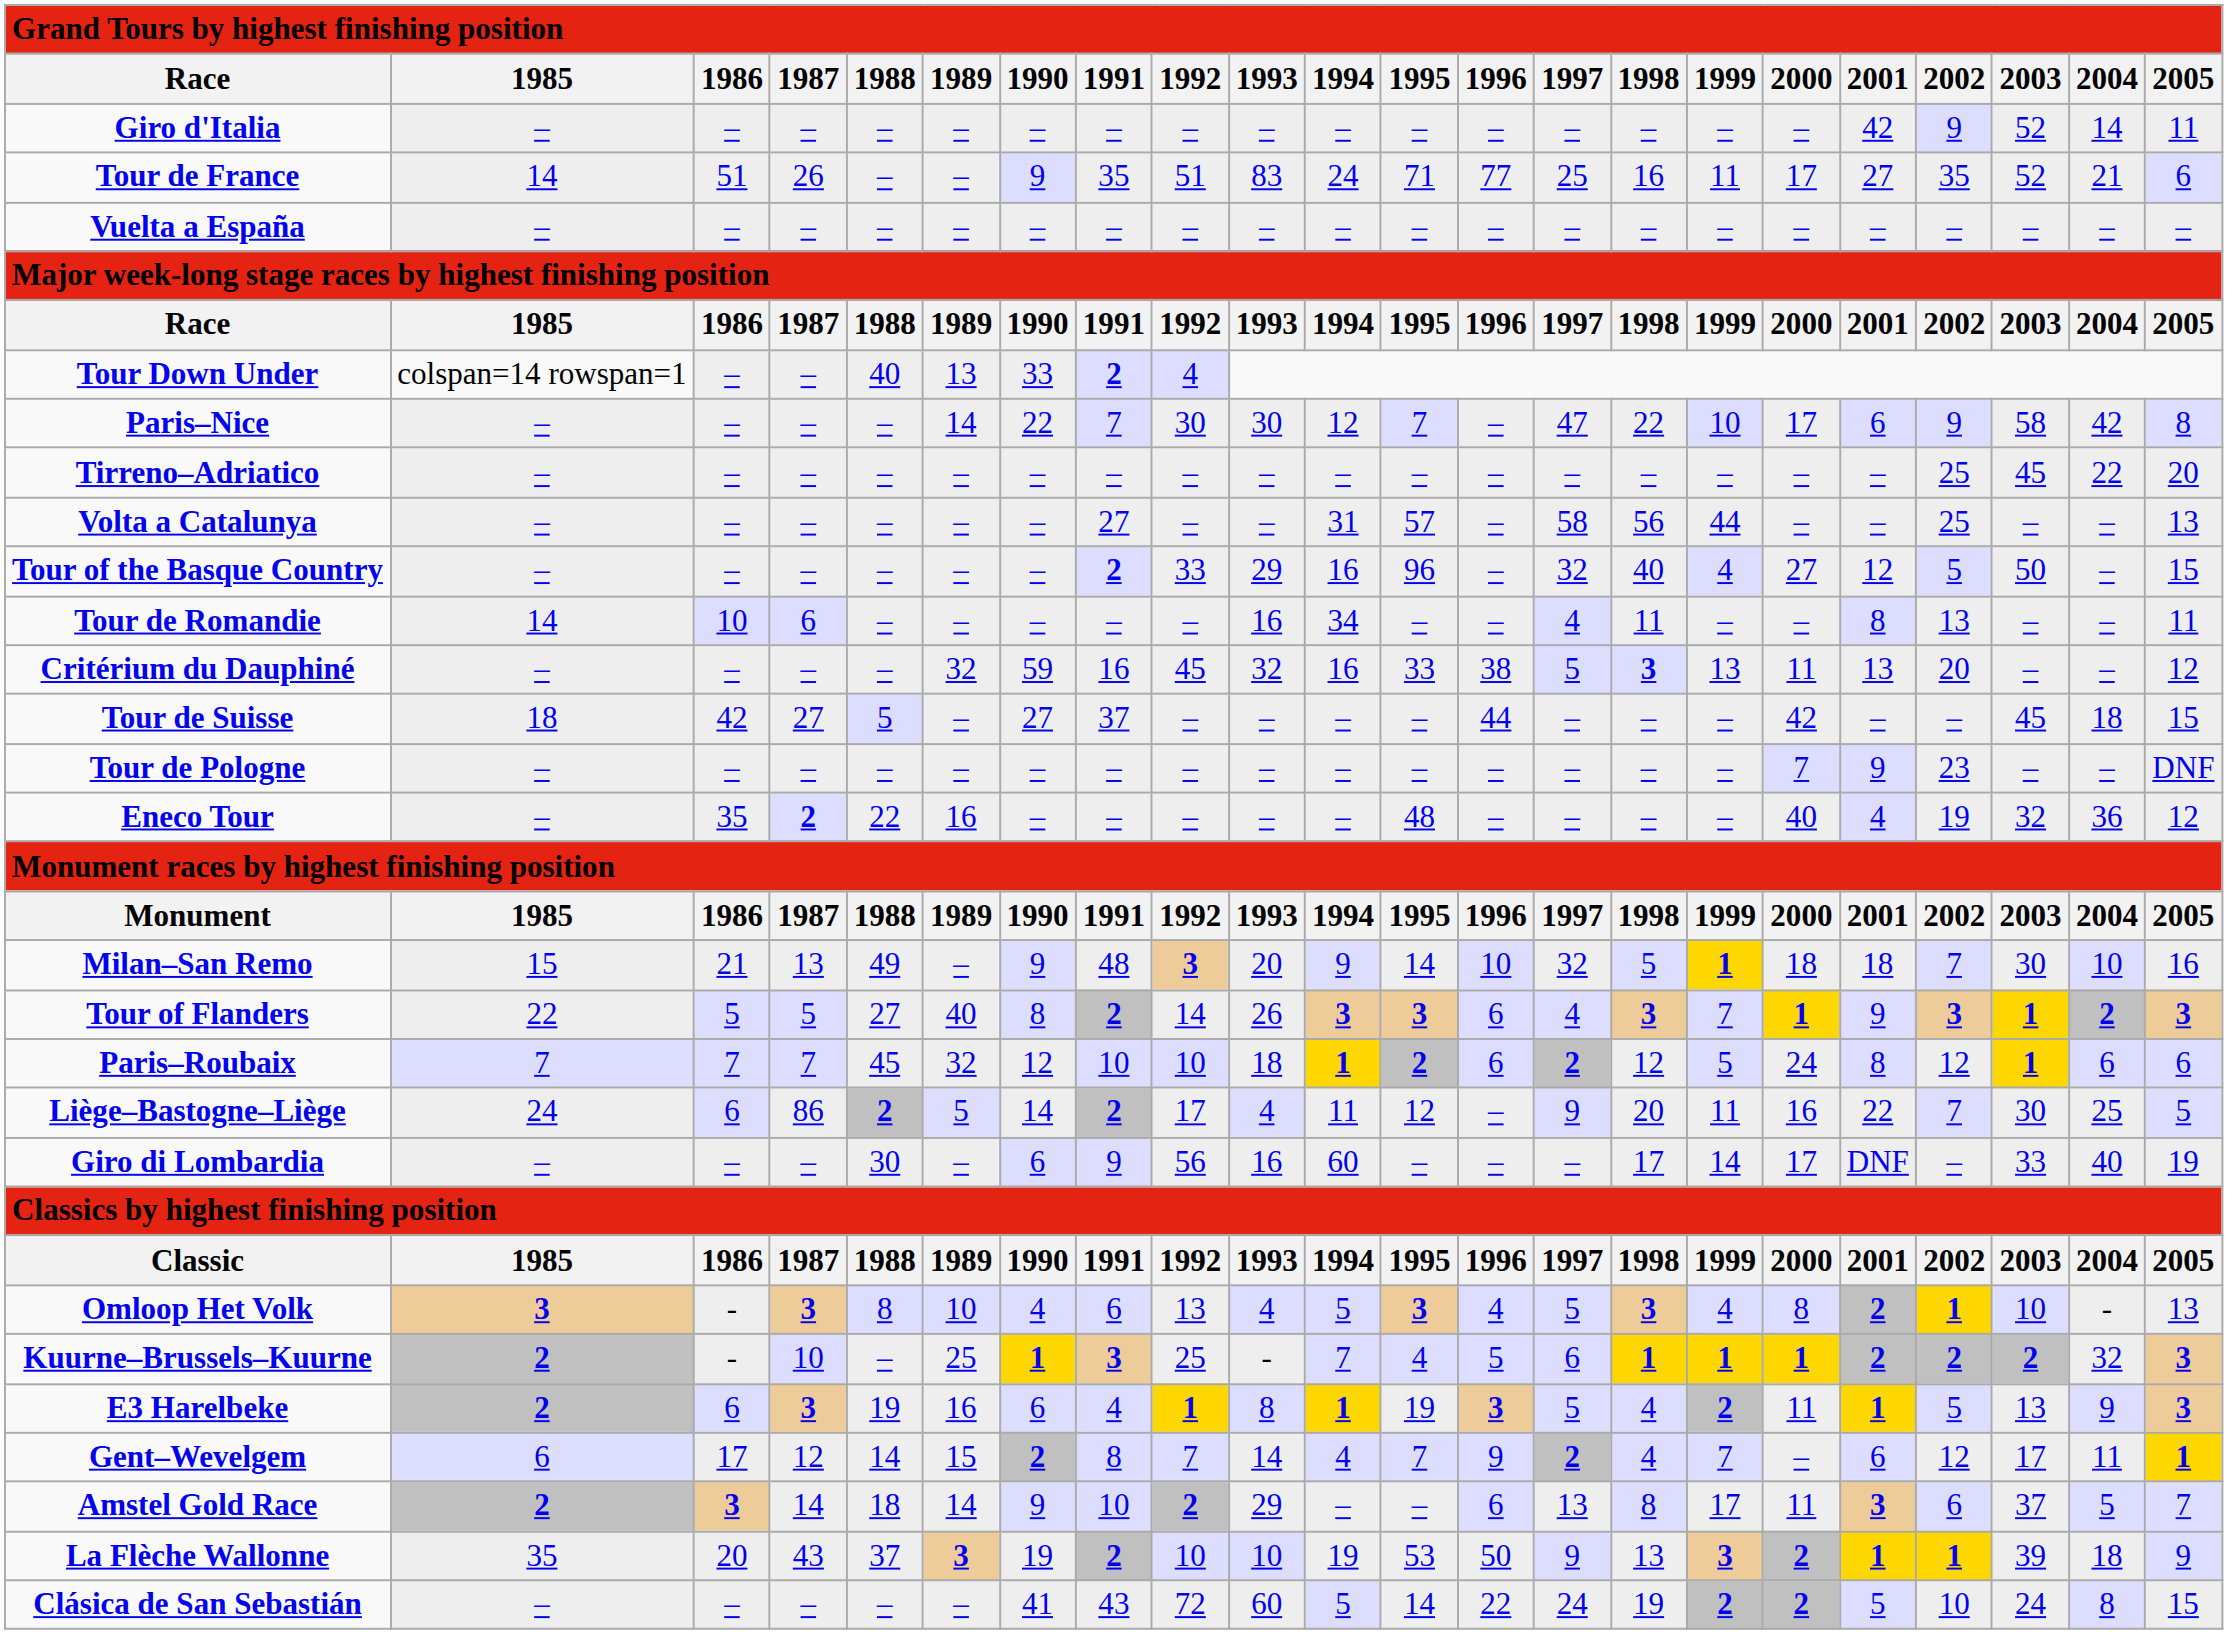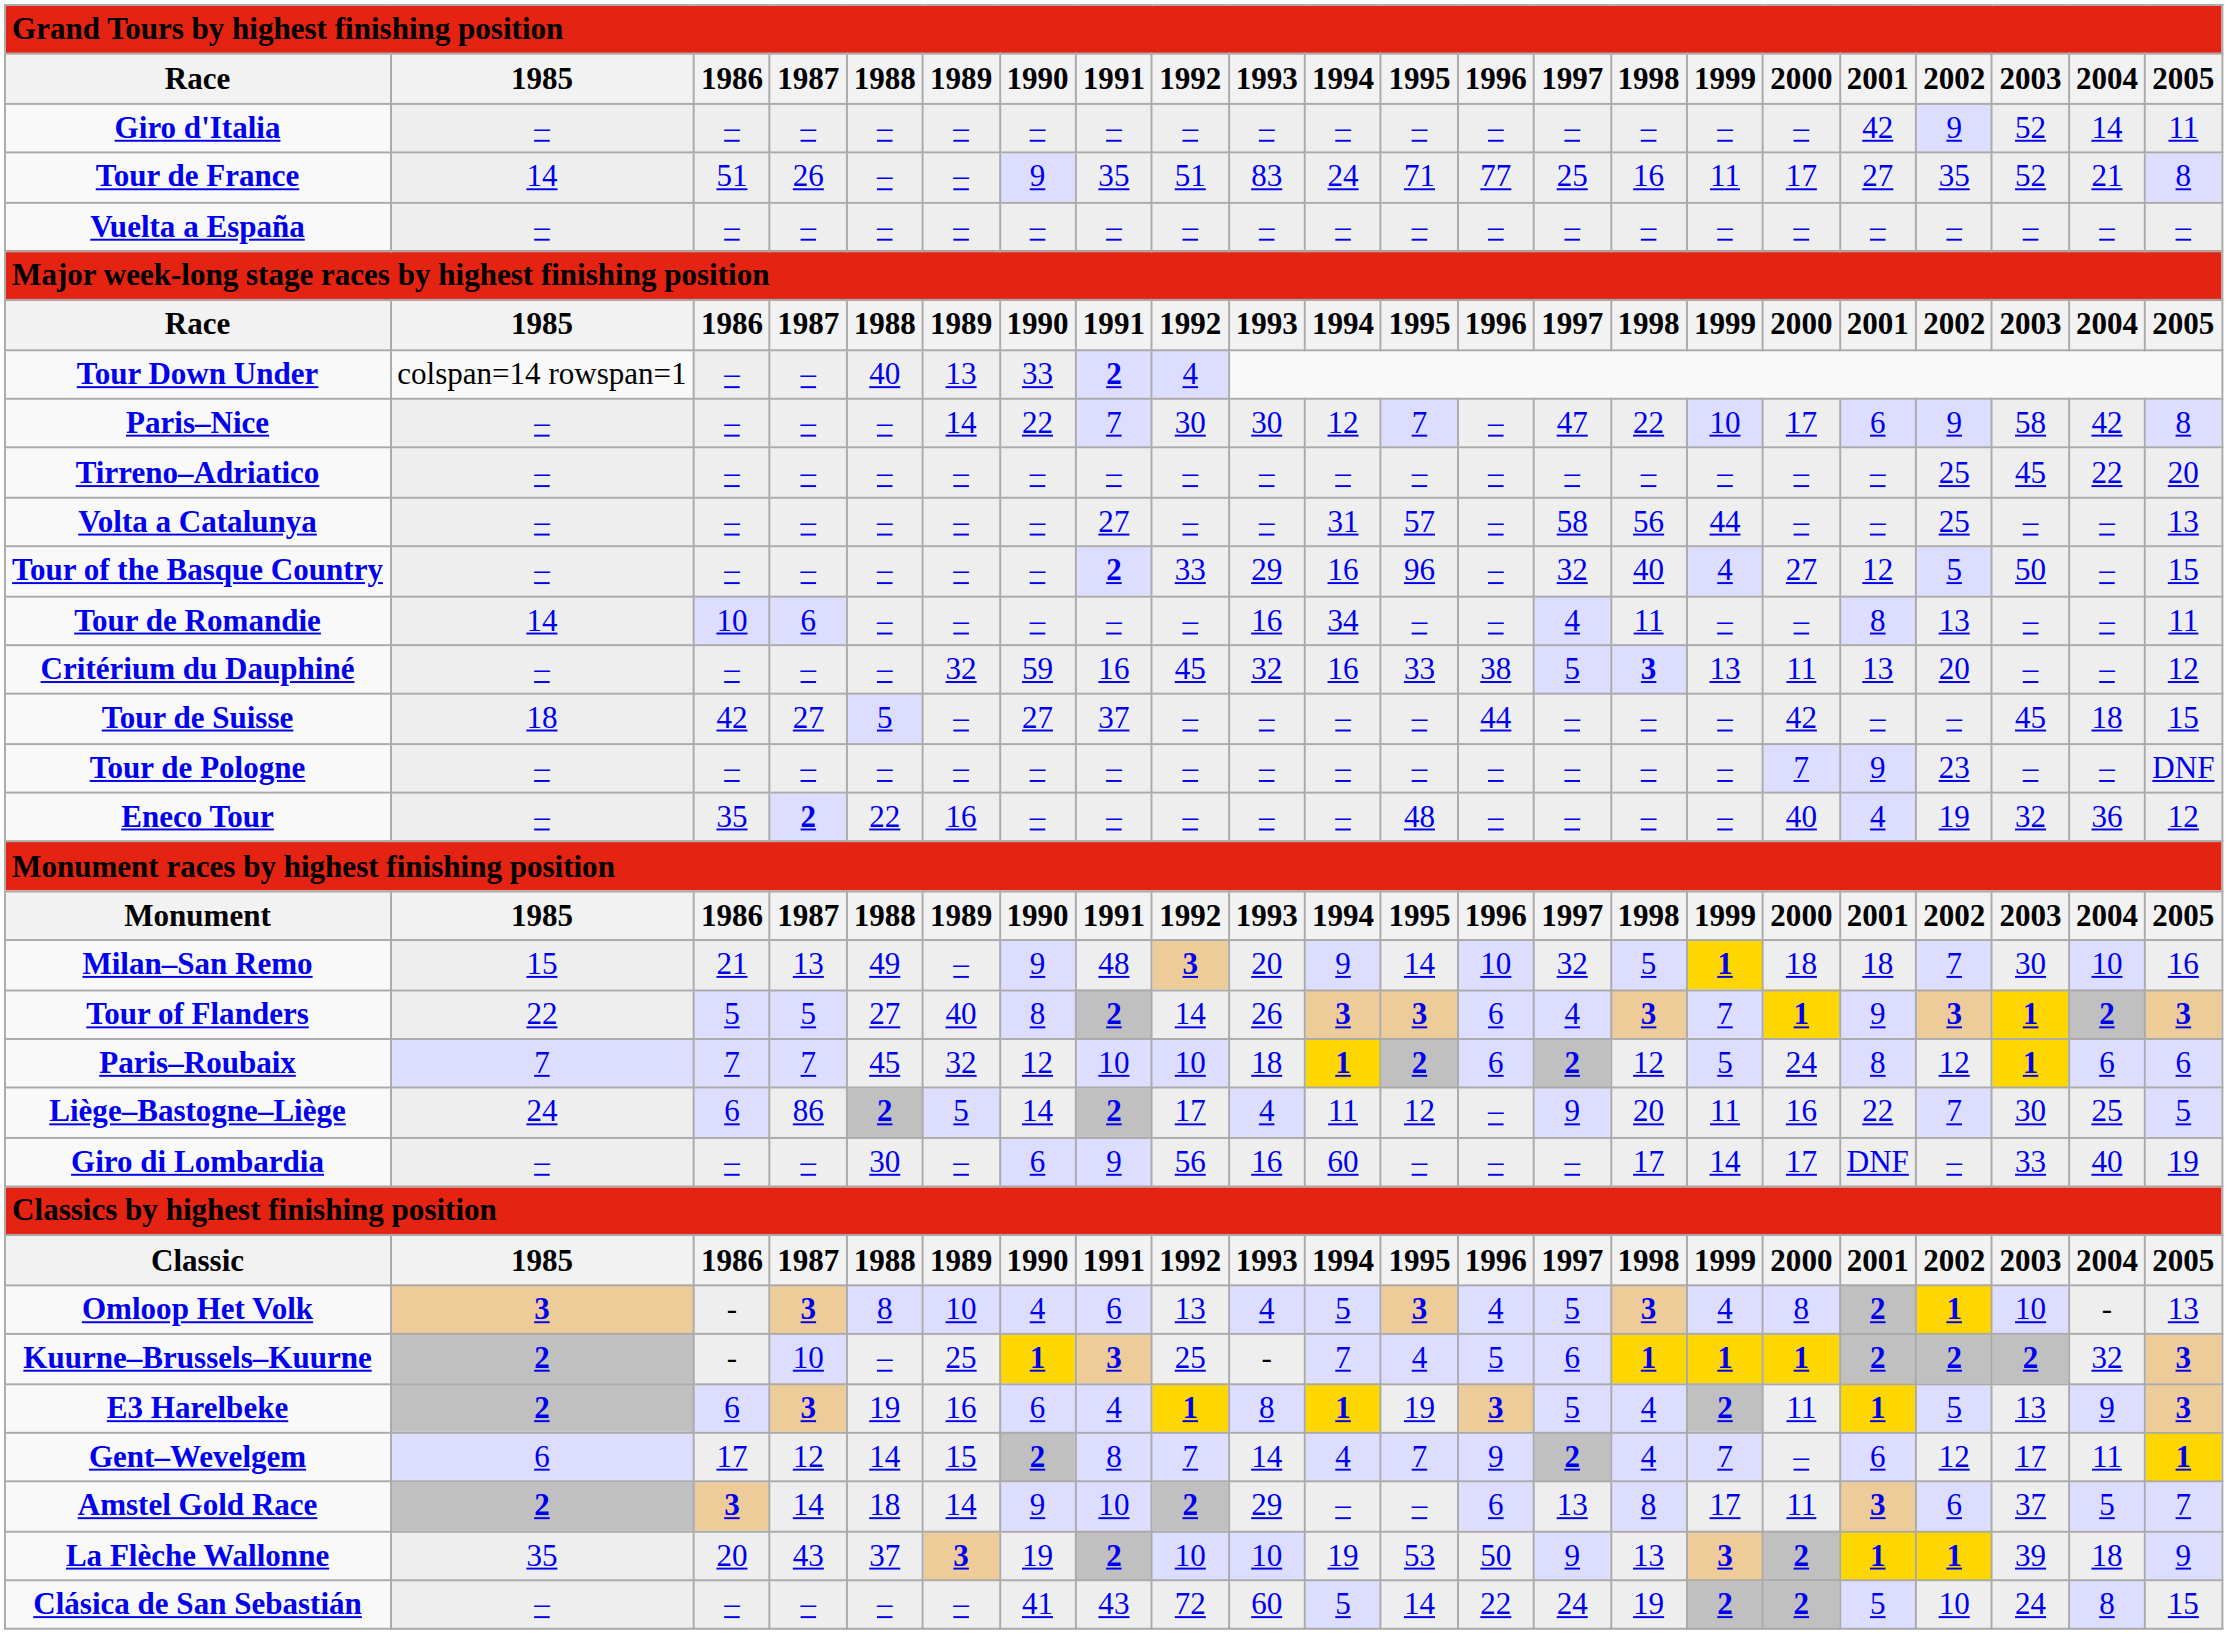Tour de France | 2005: 6 -> 8
